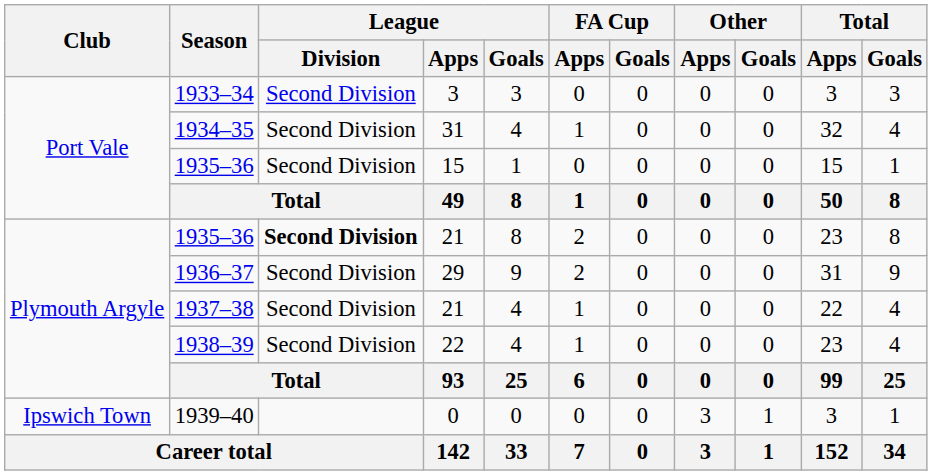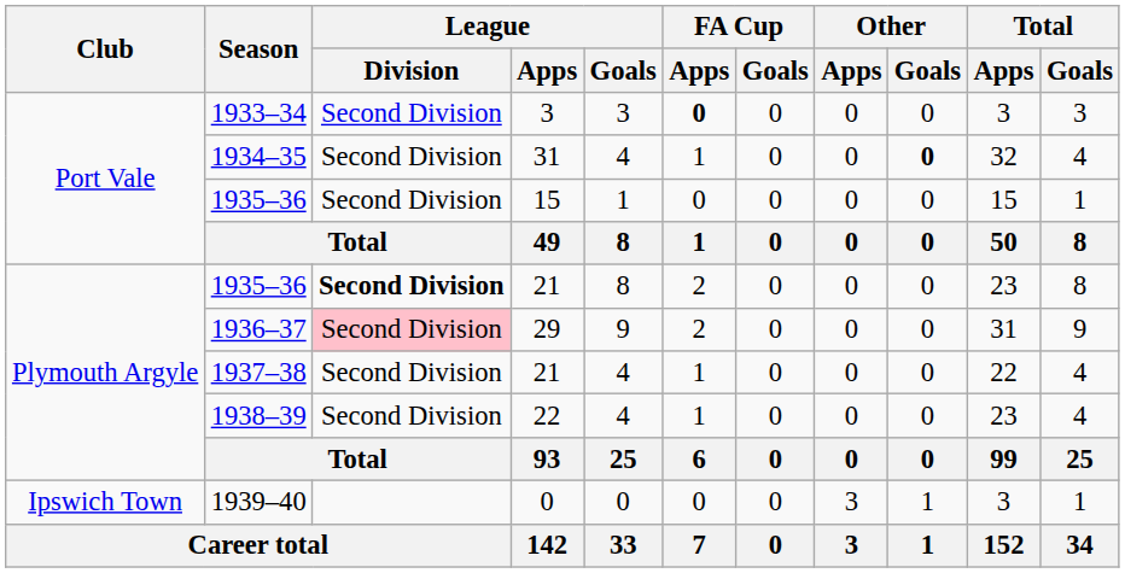1933–34 | FA Cup / Apps: normal -> bold
1934–35 | Other / Goals: normal -> bold
1936–37 | League / Division: no background -> pink background
